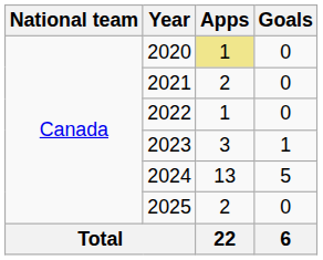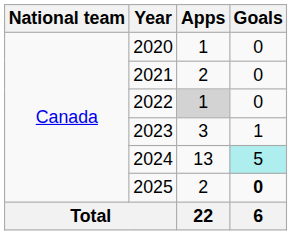2020 | Apps: khaki background -> no background
2022 | Apps: no background -> lightgrey background
2024 | Goals: no background -> paleturquoise background
2025 | Goals: normal -> bold
